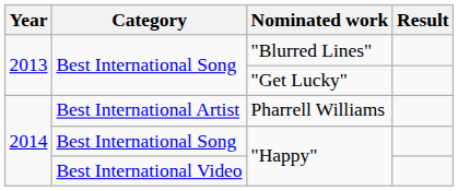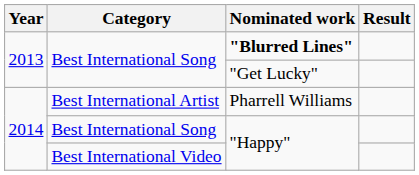"Blurred Lines" | Nominated work: normal -> bold
